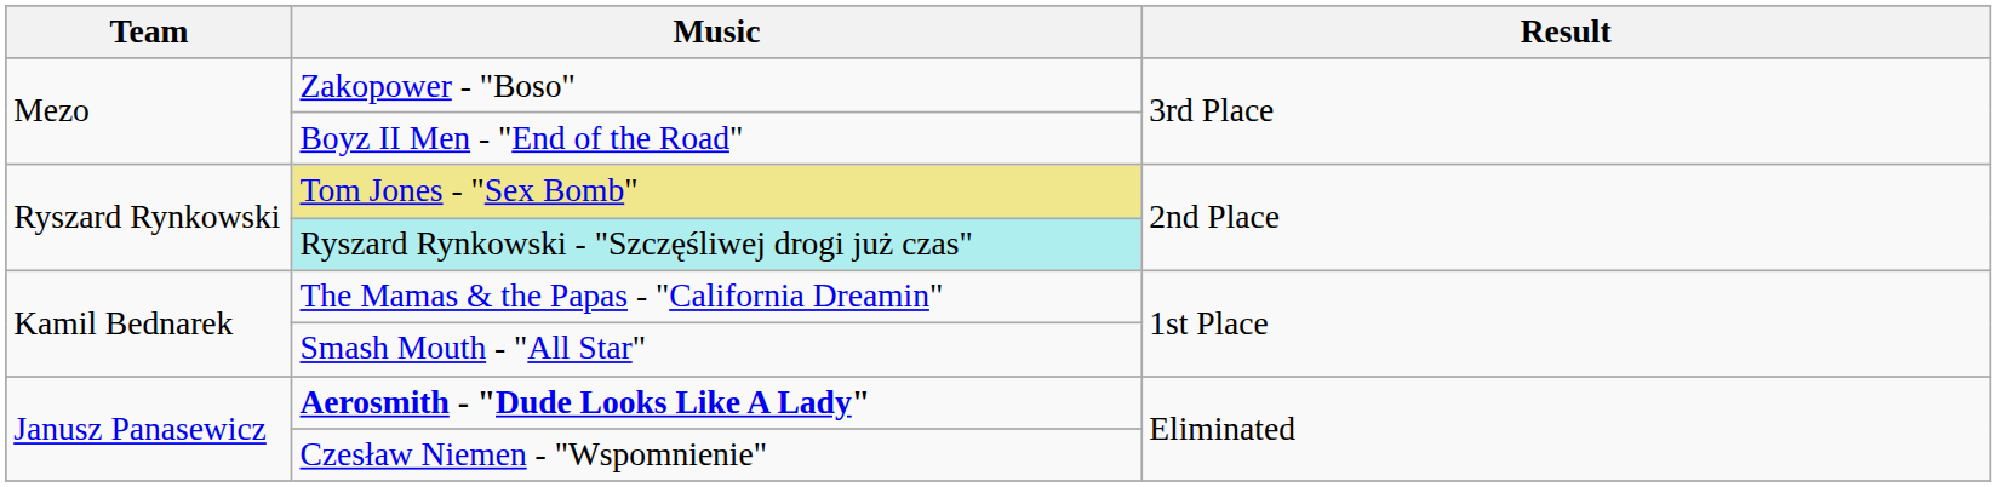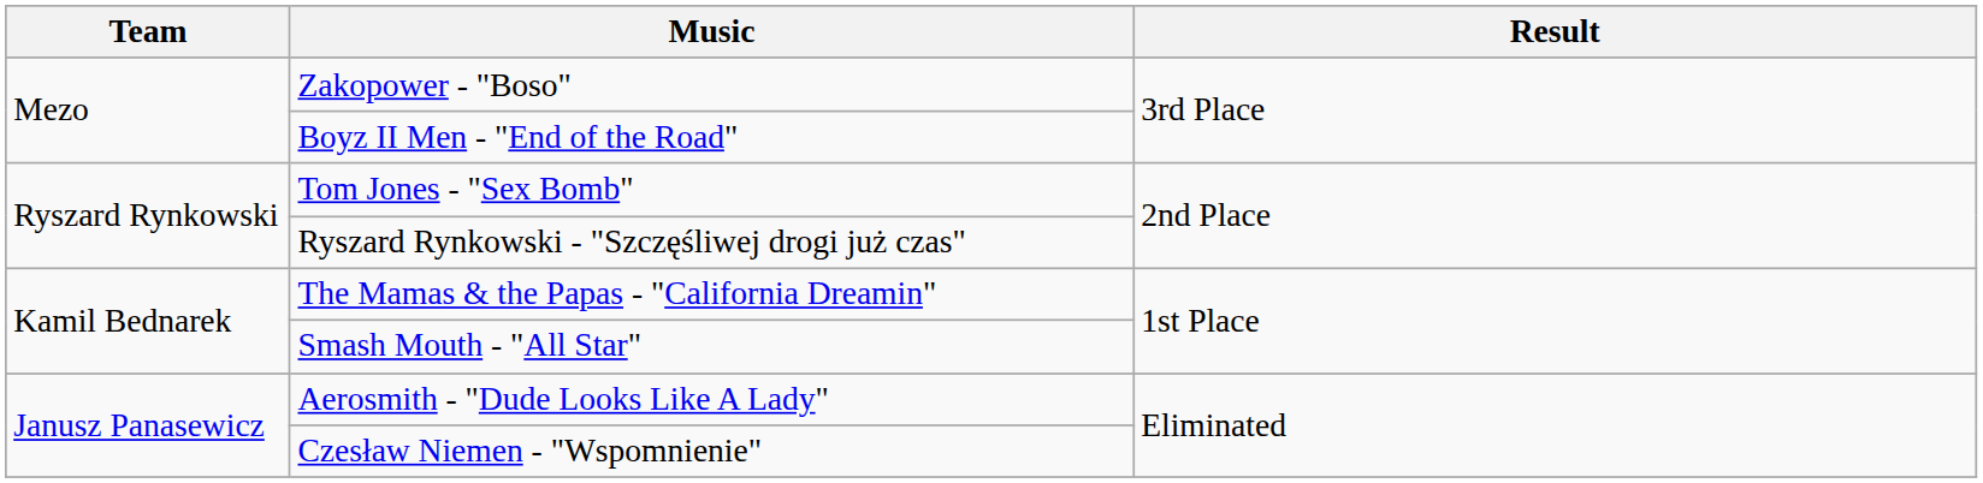Tom Jones - "Sex Bomb" | Music: khaki background -> no background
Ryszard Rynkowski - "Szczęśliwej drogi już czas" | Music: paleturquoise background -> no background
Aerosmith - "Dude Looks Like A Lady" | Music: bold -> normal
